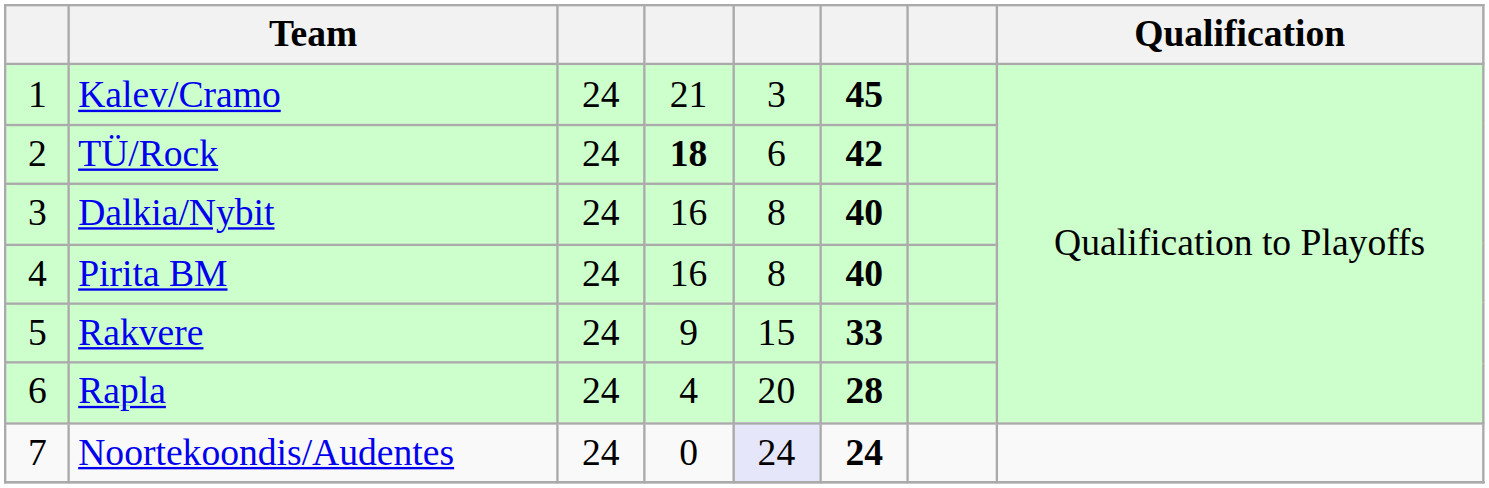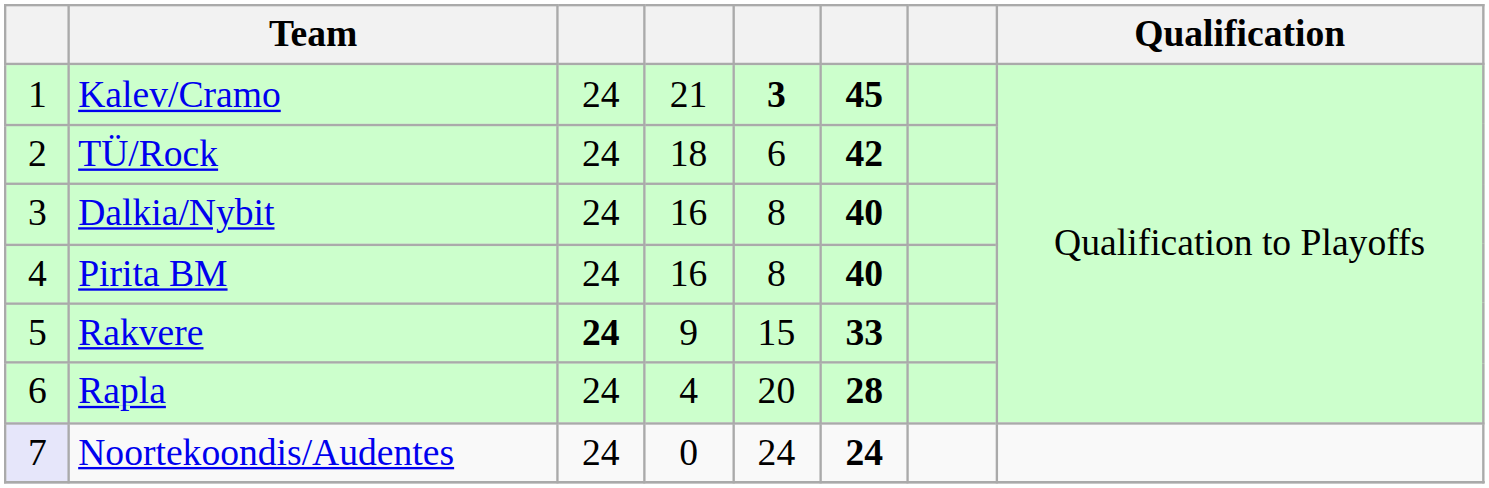Kalev/Cramo | column 5: normal -> bold
TÜ/Rock | column 4: bold -> normal
Rakvere | column 3: normal -> bold
Noortekoondis/Audentes | column 1: no background -> lavender background
Noortekoondis/Audentes | column 5: lavender background -> no background
